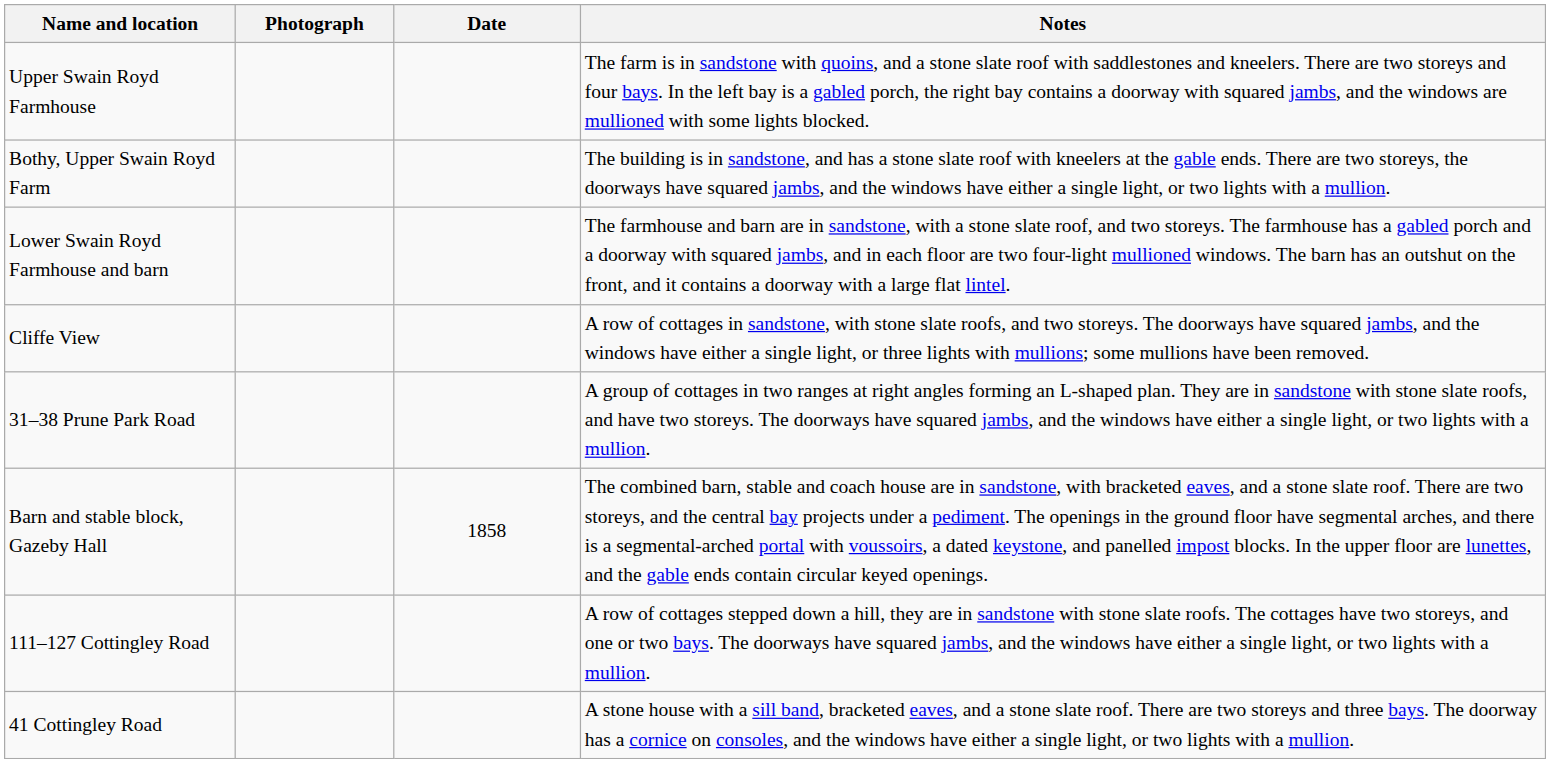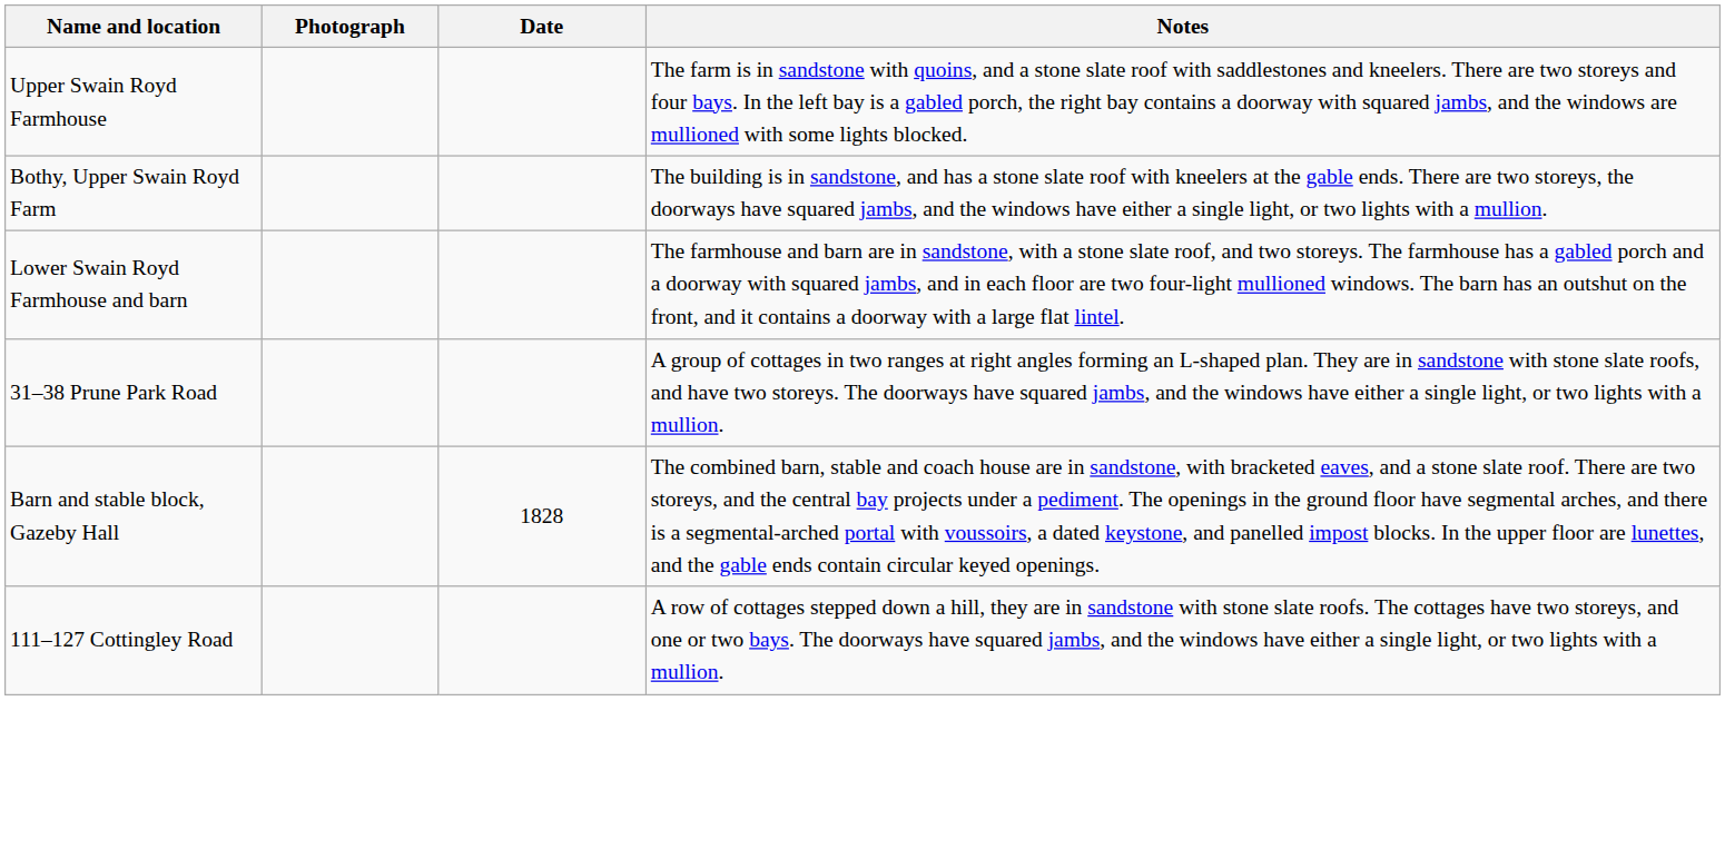- row: Cliffe View | A row of cottages in sandstone, with stone slate roofs, and two storeys. The doorways have squared jambs, and the windows have either a single light, or three lights with mullions; some mullions have been removed.
Barn and stable block, Gazeby Hall | Date: 1858 -> 1828
- row: 41 Cottingley Road | A stone house with a sill band, bracketed eaves, and a stone slate roof. There are two storeys and three bays. The doorway has a cornice on consoles, and the windows have either a single light, or two lights with a mullion.
